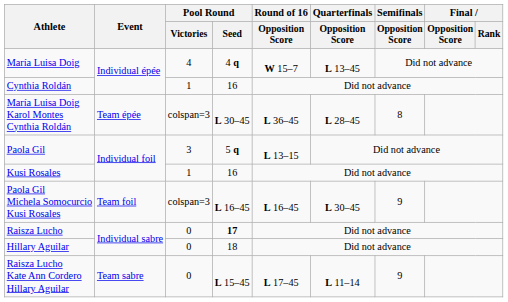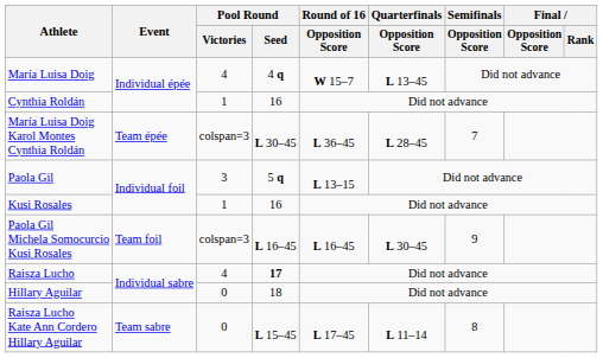María Luisa Doig Karol Montes Cynthia Roldán | Semifinals / Opposition Score: 8 -> 7
Raisza Lucho | Pool Round / Victories: 0 -> 4
Raisza Lucho Kate Ann Cordero Hillary Aguilar | Semifinals / Opposition Score: 9 -> 8
